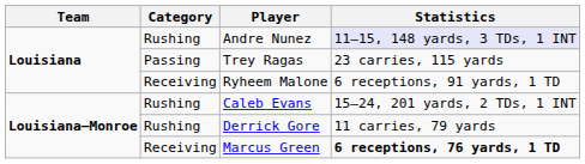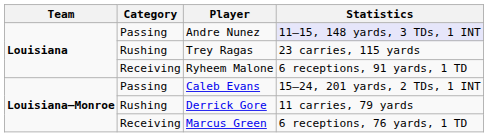Andre Nunez | Category: Rushing -> Passing
Trey Ragas | Category: Passing -> Rushing
Caleb Evans | Category: Rushing -> Passing
Marcus Green | Statistics: bold -> normal
